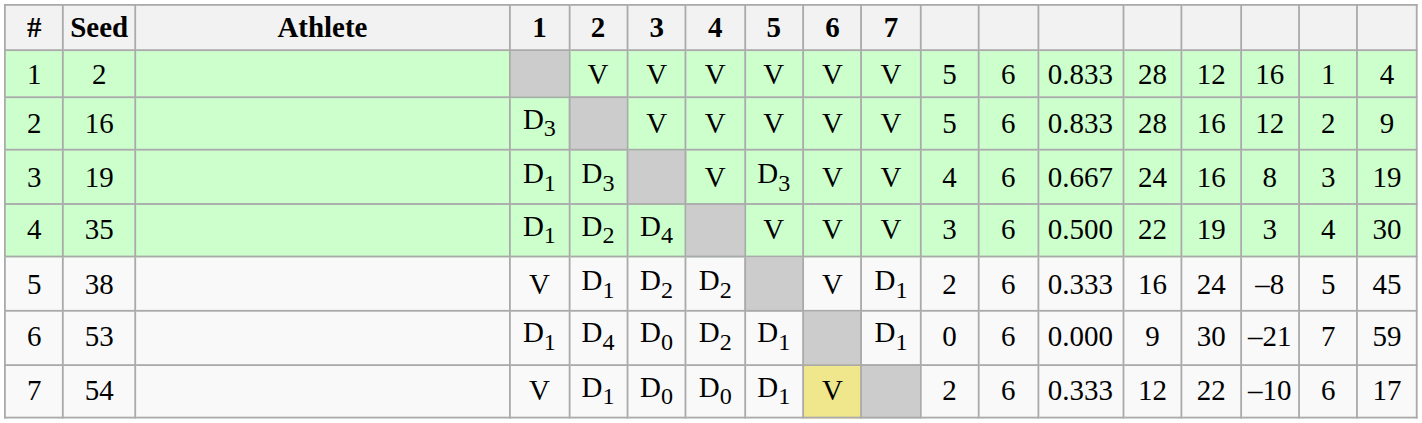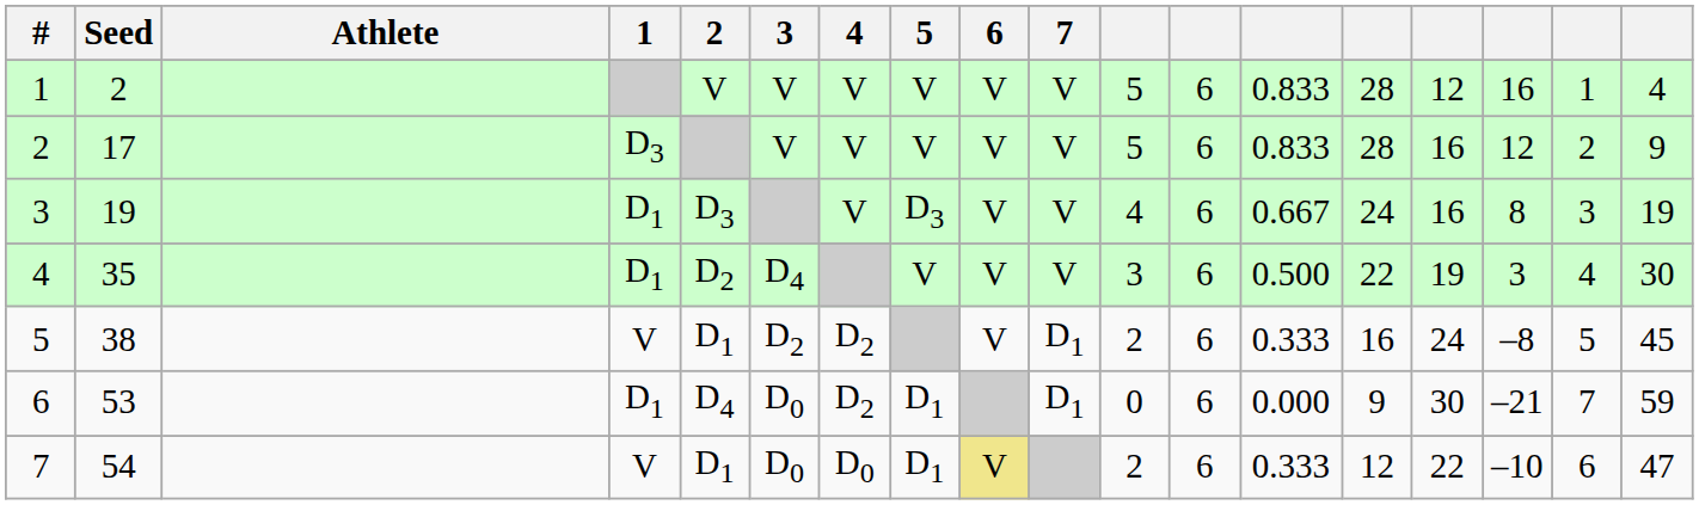row 3 | Seed: 16 -> 17
row 8 | column 18: 17 -> 47
